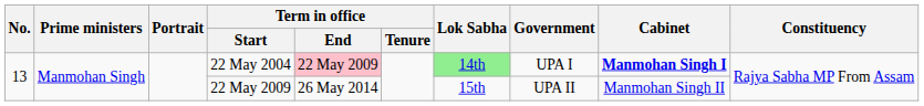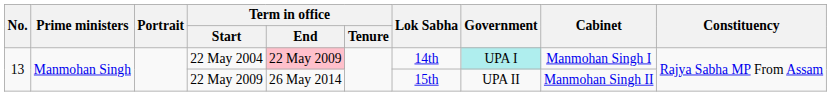22 May 2004 | Lok Sabha: lightgreen background -> no background
22 May 2004 | Government: no background -> paleturquoise background
22 May 2004 | Cabinet: bold -> normal
